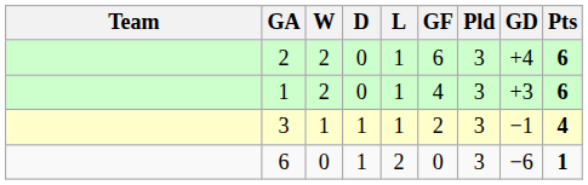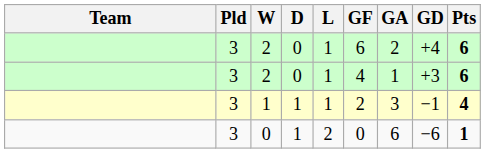columns swapped: Pld <-> GA
